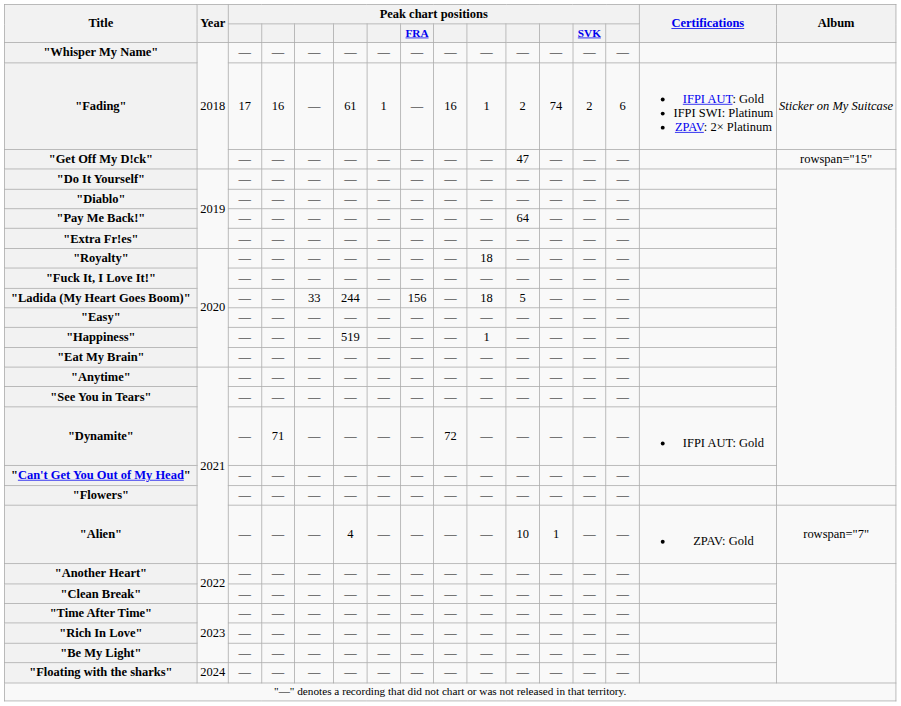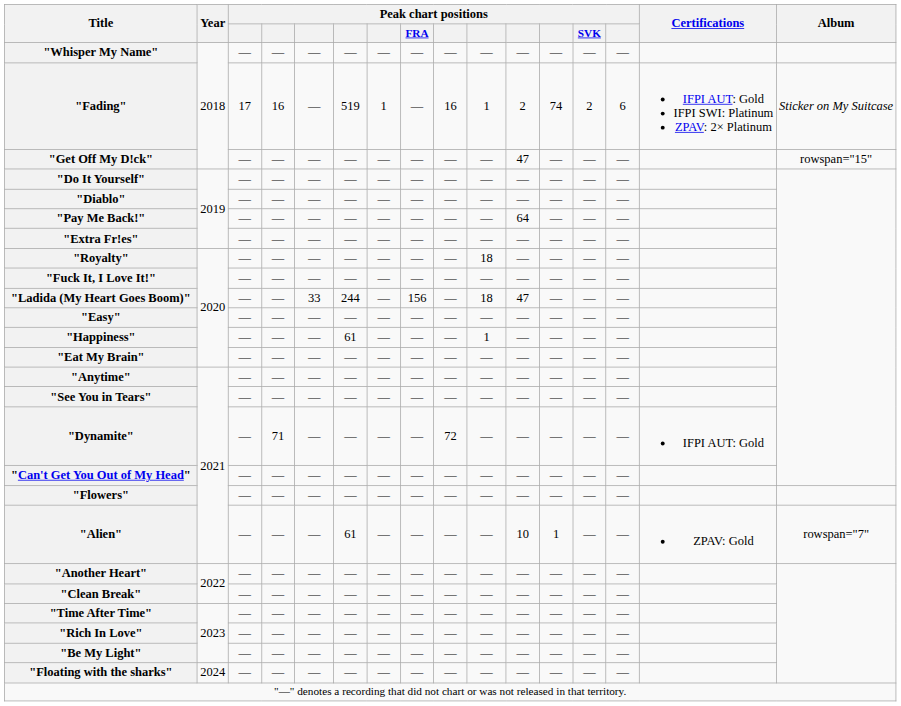"Fading" | column 6: 61 -> 519
"Ladida (My Heart Goes Boom)" | column 11: 5 -> 47
"Happiness" | column 6: 519 -> 61
"Alien" | column 6: 4 -> 61
